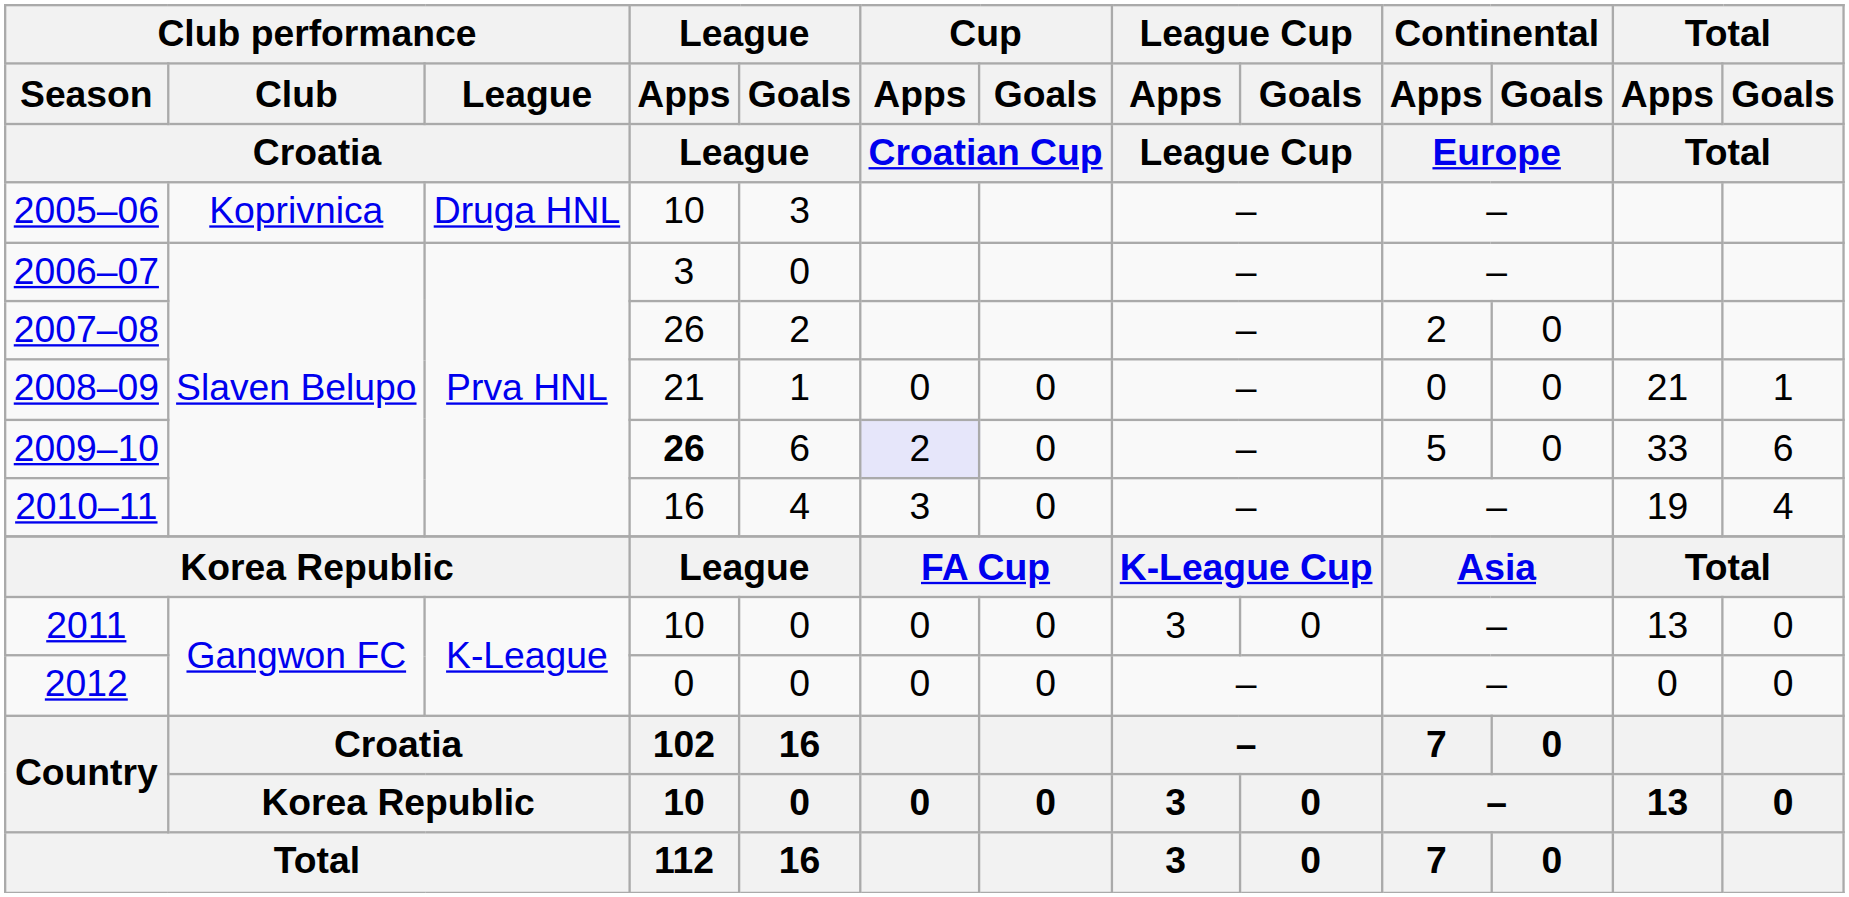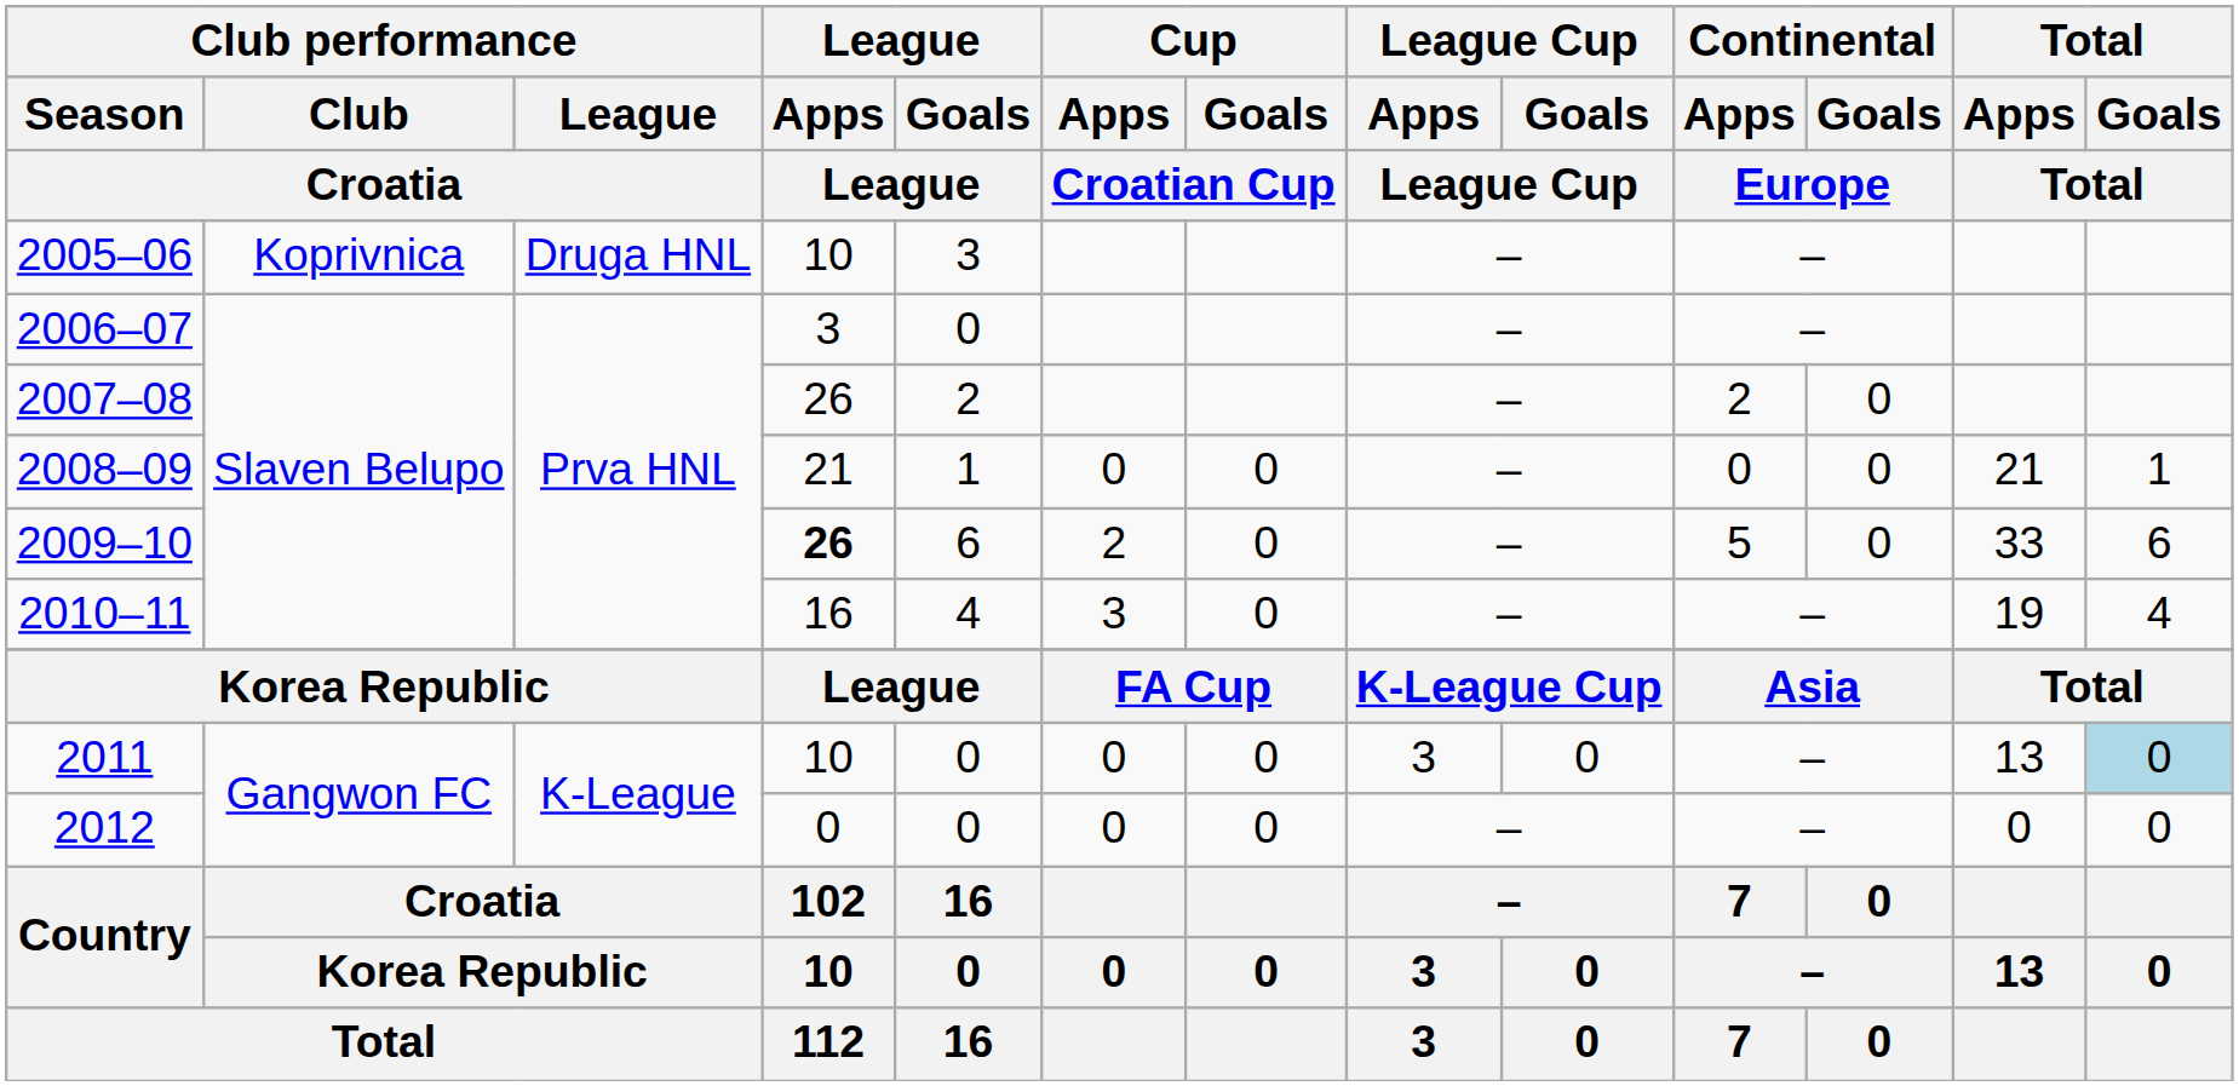2009–10 | Cup / Apps / Croatian Cup: lavender background -> no background
2011 | Total / Goals / Total: no background -> lightblue background
